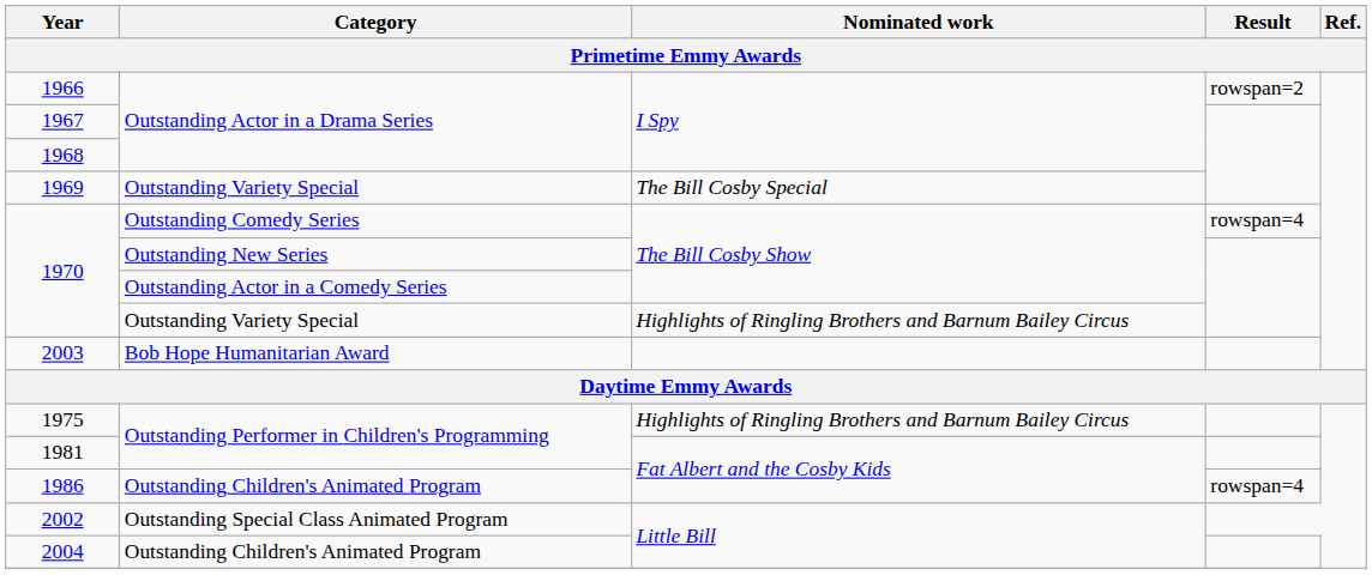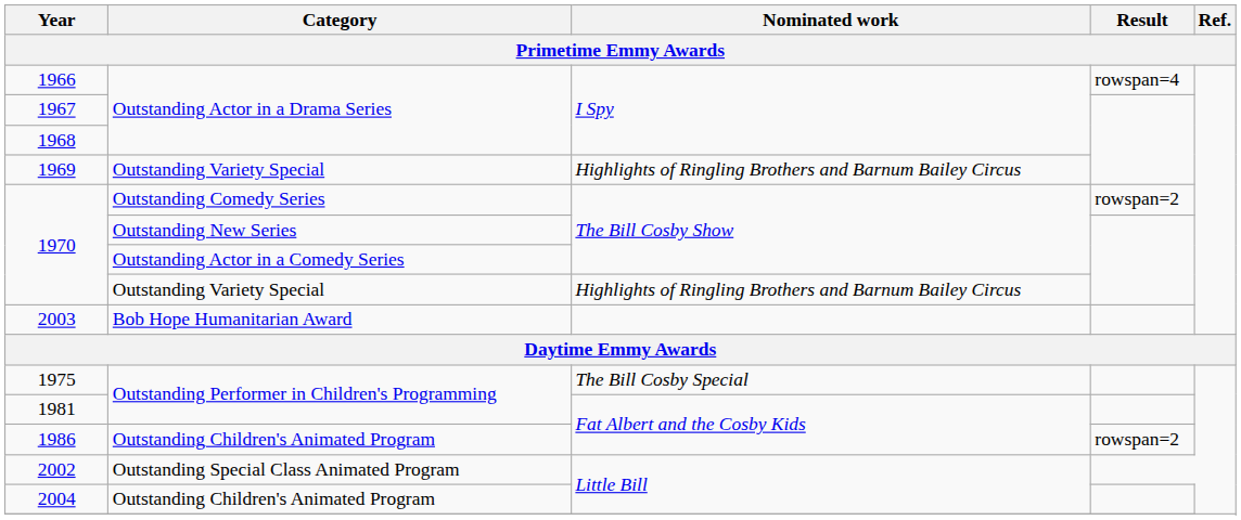1966 | Result: rowspan=2 -> rowspan=4
1969 | Nominated work: The Bill Cosby Special -> Highlights of Ringling Brothers and Barnum Bailey Circus
1970 / Outstanding Comedy Series | Result: rowspan=4 -> rowspan=2
1975 | Nominated work: Highlights of Ringling Brothers and Barnum Bailey Circus -> The Bill Cosby Special
1986 | Result: rowspan=4 -> rowspan=2
